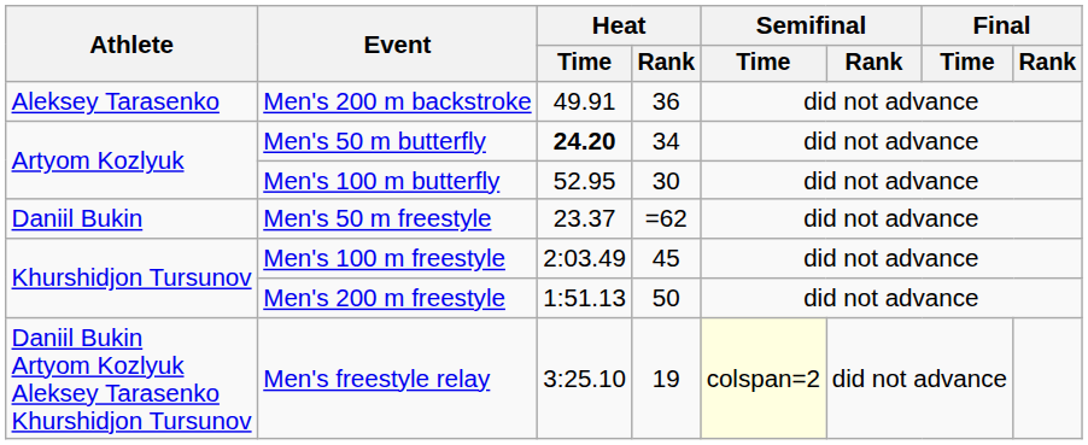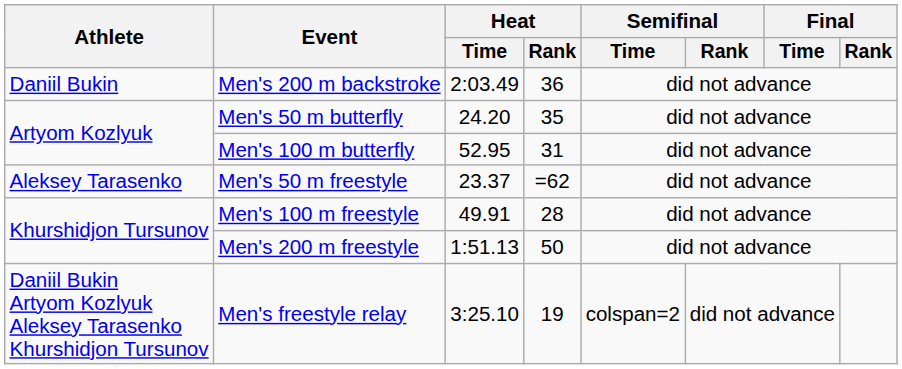Men's 200 m backstroke | Athlete: Aleksey Tarasenko -> Daniil Bukin
Men's 200 m backstroke | Heat / Time: 49.91 -> 2:03.49
Men's 50 m butterfly | Heat / Time: bold -> normal
Men's 50 m butterfly | Heat / Rank: 34 -> 35
Men's 100 m butterfly | Heat / Rank: 30 -> 31
Men's 50 m freestyle | Athlete: Daniil Bukin -> Aleksey Tarasenko
Men's 100 m freestyle | Heat / Time: 2:03.49 -> 49.91
Men's 100 m freestyle | Heat / Rank: 45 -> 28
Men's freestyle relay | Semifinal / Time: lightyellow background -> no background
